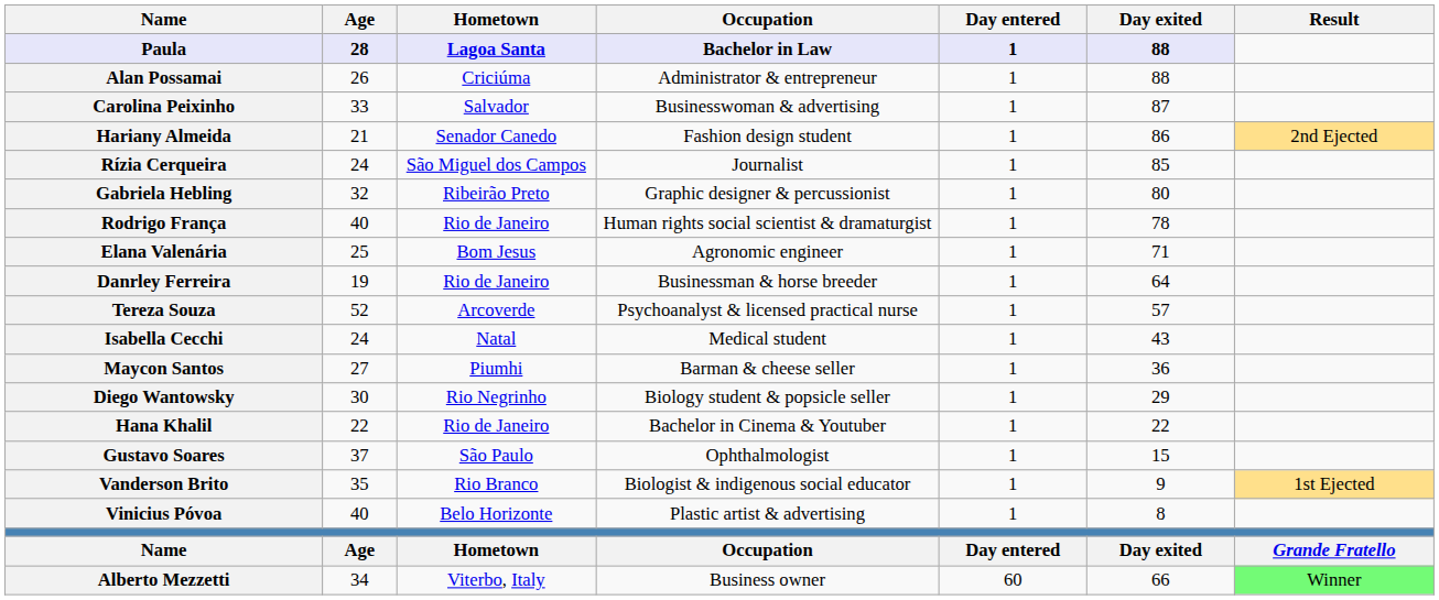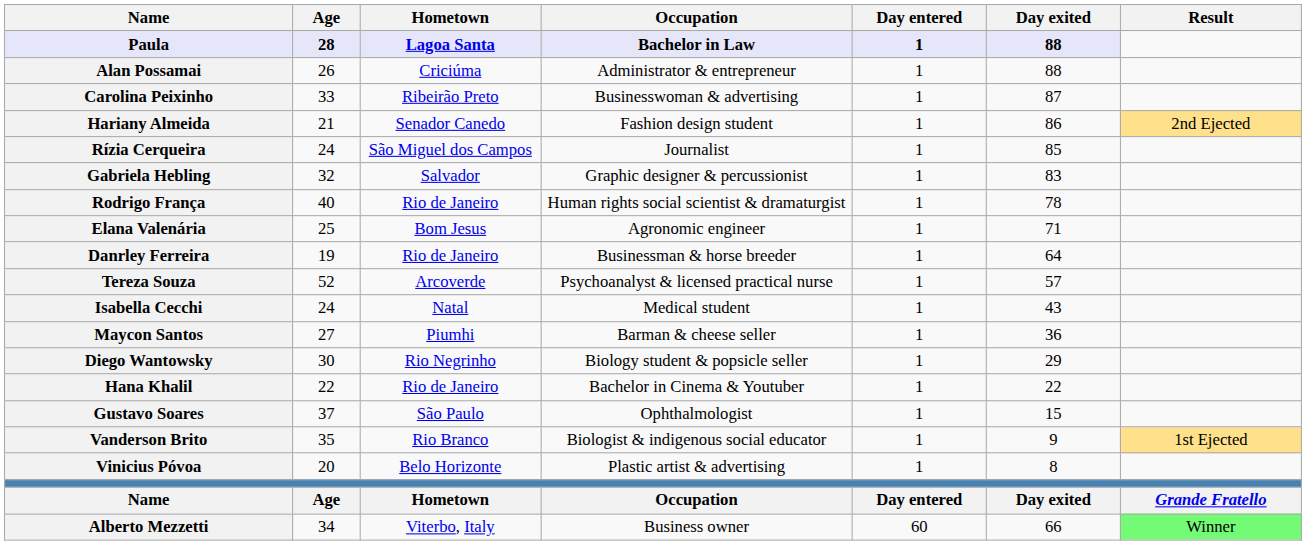Carolina Peixinho | Hometown: Salvador -> Ribeirão Preto
Gabriela Hebling | Hometown: Ribeirão Preto -> Salvador
Gabriela Hebling | Day exited: 80 -> 83
Vinicius Póvoa | Age: 40 -> 20
